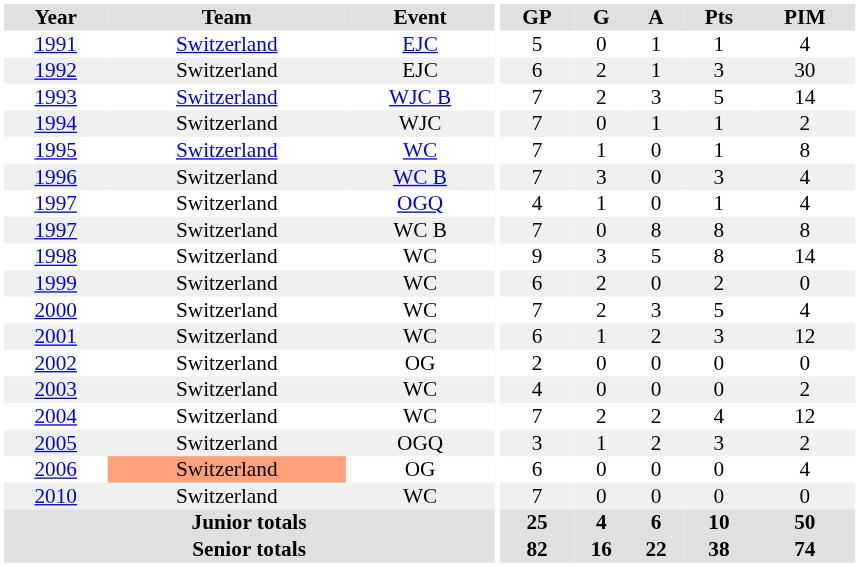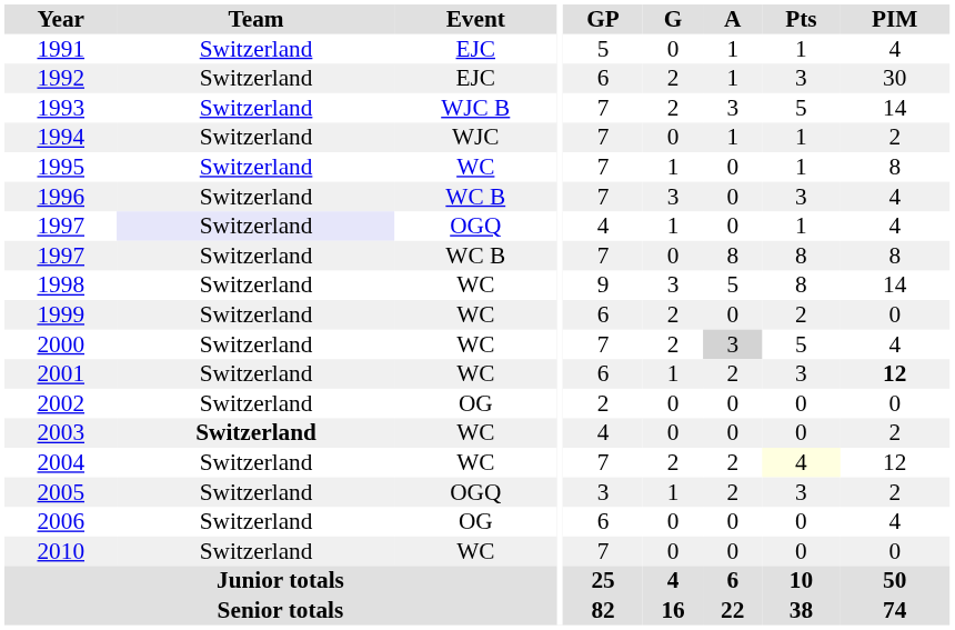1997 / OGQ | Team: no background -> lavender background
2000 | A: no background -> lightgrey background
2001 | PIM: normal -> bold
2003 | Team: normal -> bold
2004 | Pts: no background -> lightyellow background
2006 | Team: lightsalmon background -> no background
